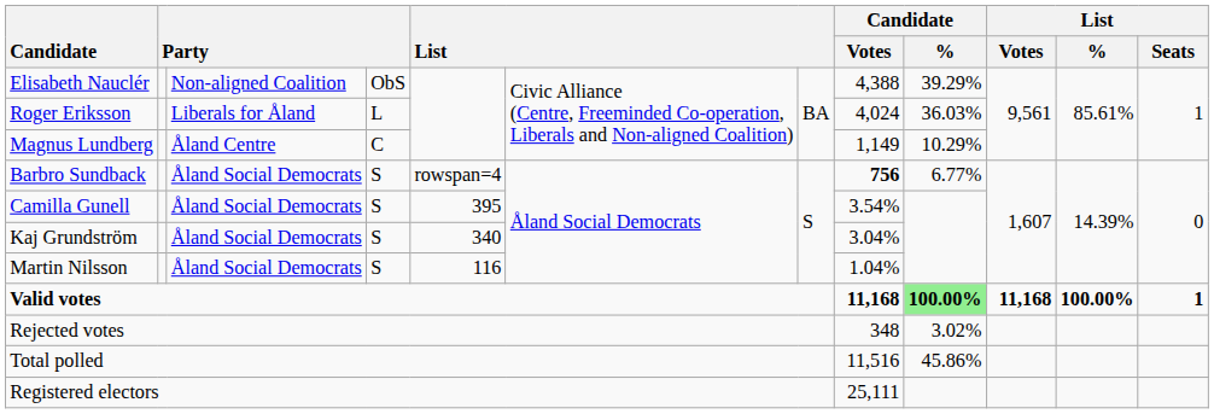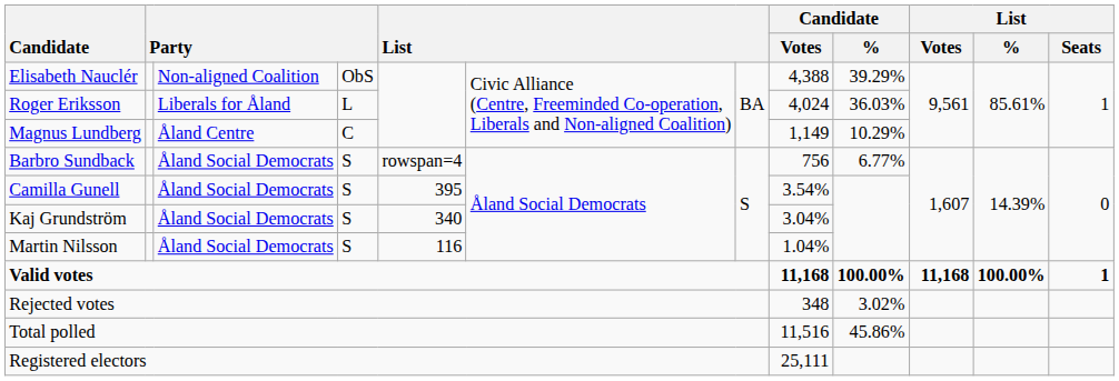Barbro Sundback | Candidate / Votes: bold -> normal
Valid votes | Candidate / %: lightgreen background -> no background
